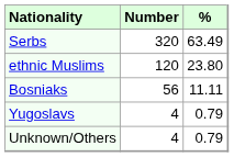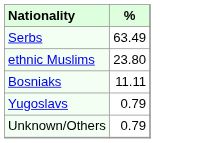- column: Number | 320 | 120 | 56 | 4 | 4
